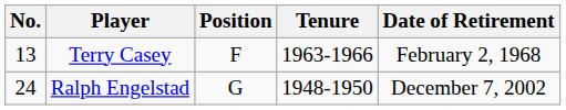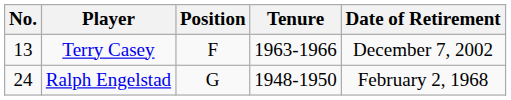Terry Casey | Date of Retirement: February 2, 1968 -> December 7, 2002
Ralph Engelstad | Date of Retirement: December 7, 2002 -> February 2, 1968
